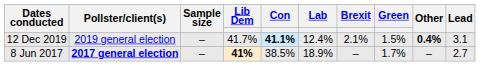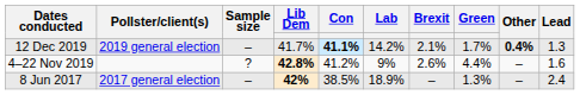12 Dec 2019 | Lab: 12.4% -> 14.2%
12 Dec 2019 | Green: 1.5% -> 1.7%
12 Dec 2019 | Lead: 3.1 -> 1.3
+ row: 4–22 Nov 2019 | ? | 42.8% | 41.2% | 9% | 2.6% | 4.4% | – | 1.6
8 Jun 2017 | Pollster/client(s): bold -> normal
8 Jun 2017 | Lib Dem: 41% -> 42%
8 Jun 2017 | Green: 1.7% -> 1.3%
8 Jun 2017 | Lead: 2.7 -> 2.4
